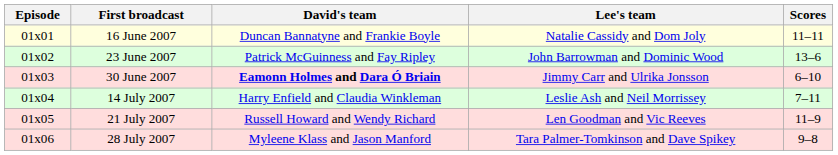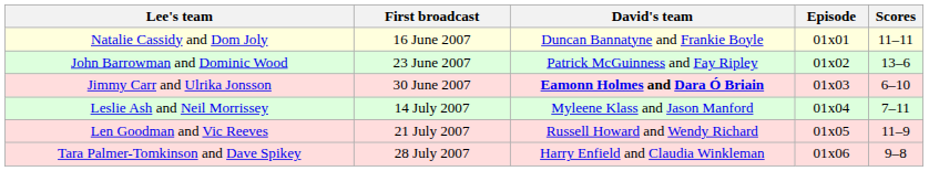columns swapped: Episode <-> Lee's team
14 July 2007 | David's team: Harry Enfield and Claudia Winkleman -> Myleene Klass and Jason Manford
28 July 2007 | David's team: Myleene Klass and Jason Manford -> Harry Enfield and Claudia Winkleman
